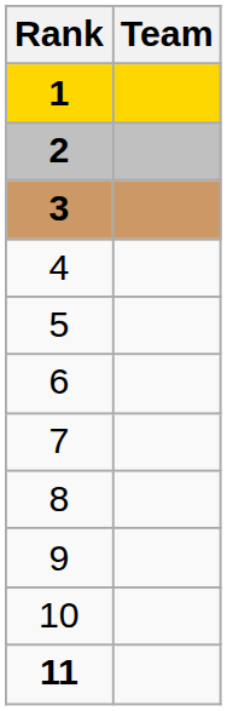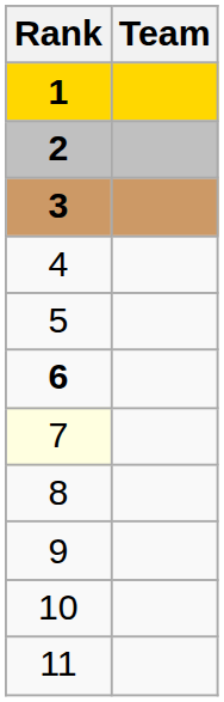6 | Rank: normal -> bold
7 | Rank: no background -> lightyellow background
11 | Rank: bold -> normal
